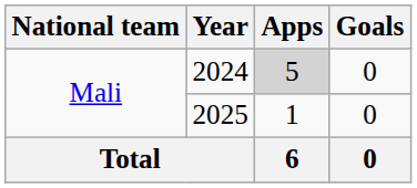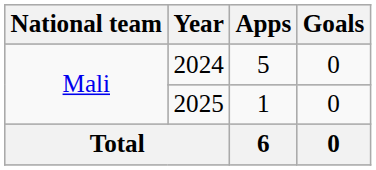2024 | Apps: lightgrey background -> no background
